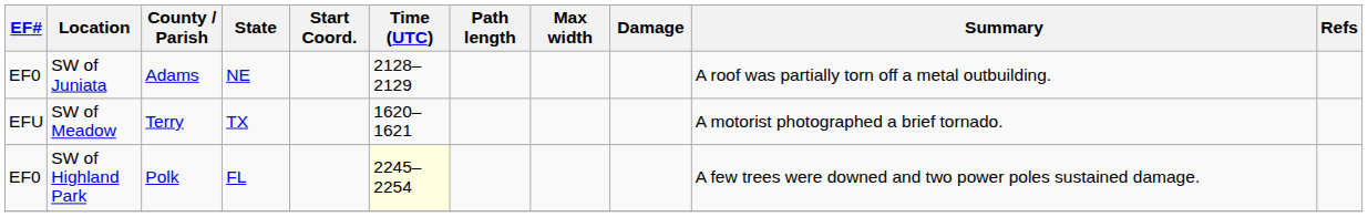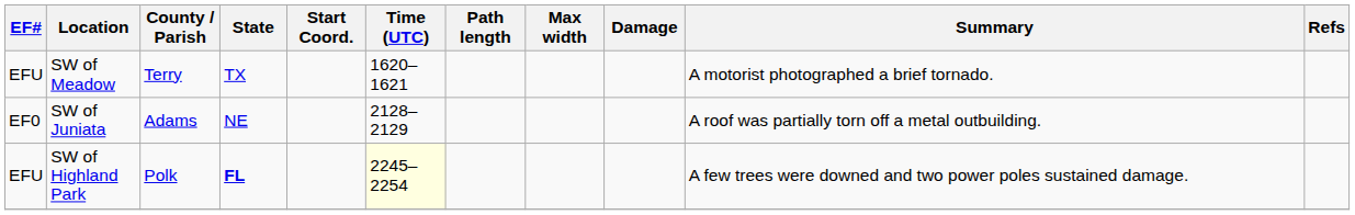rows swapped: SW of Meadow <-> SW of Juniata
SW of Highland Park | EF#: EF0 -> EFU
SW of Highland Park | State: normal -> bold
